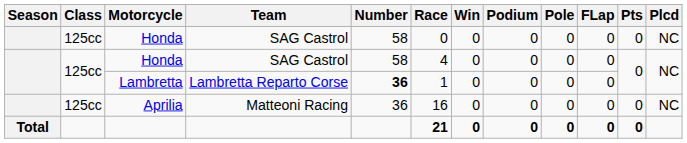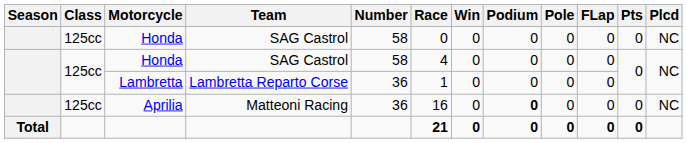Lambretta | Number: bold -> normal
Aprilia | Podium: normal -> bold
